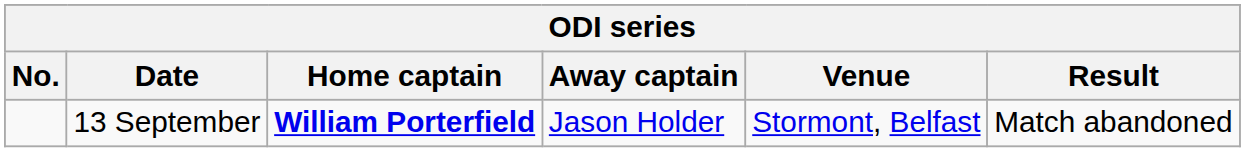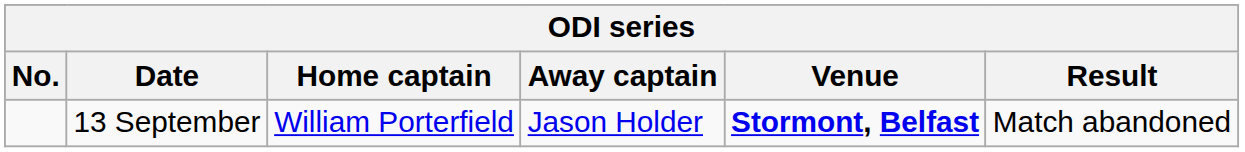13 September | Home captain: bold -> normal
13 September | Venue: normal -> bold
